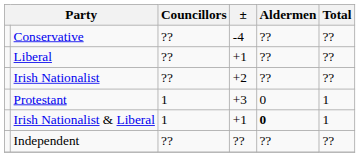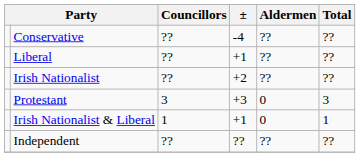Protestant | Councillors: 1 -> 3
Protestant | Total: 1 -> 3
Irish Nationalist & Liberal | Aldermen: bold -> normal
